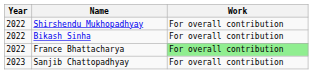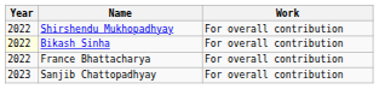row 3 | Year: no background -> lightyellow background
row 4 | Work: lightgreen background -> no background
